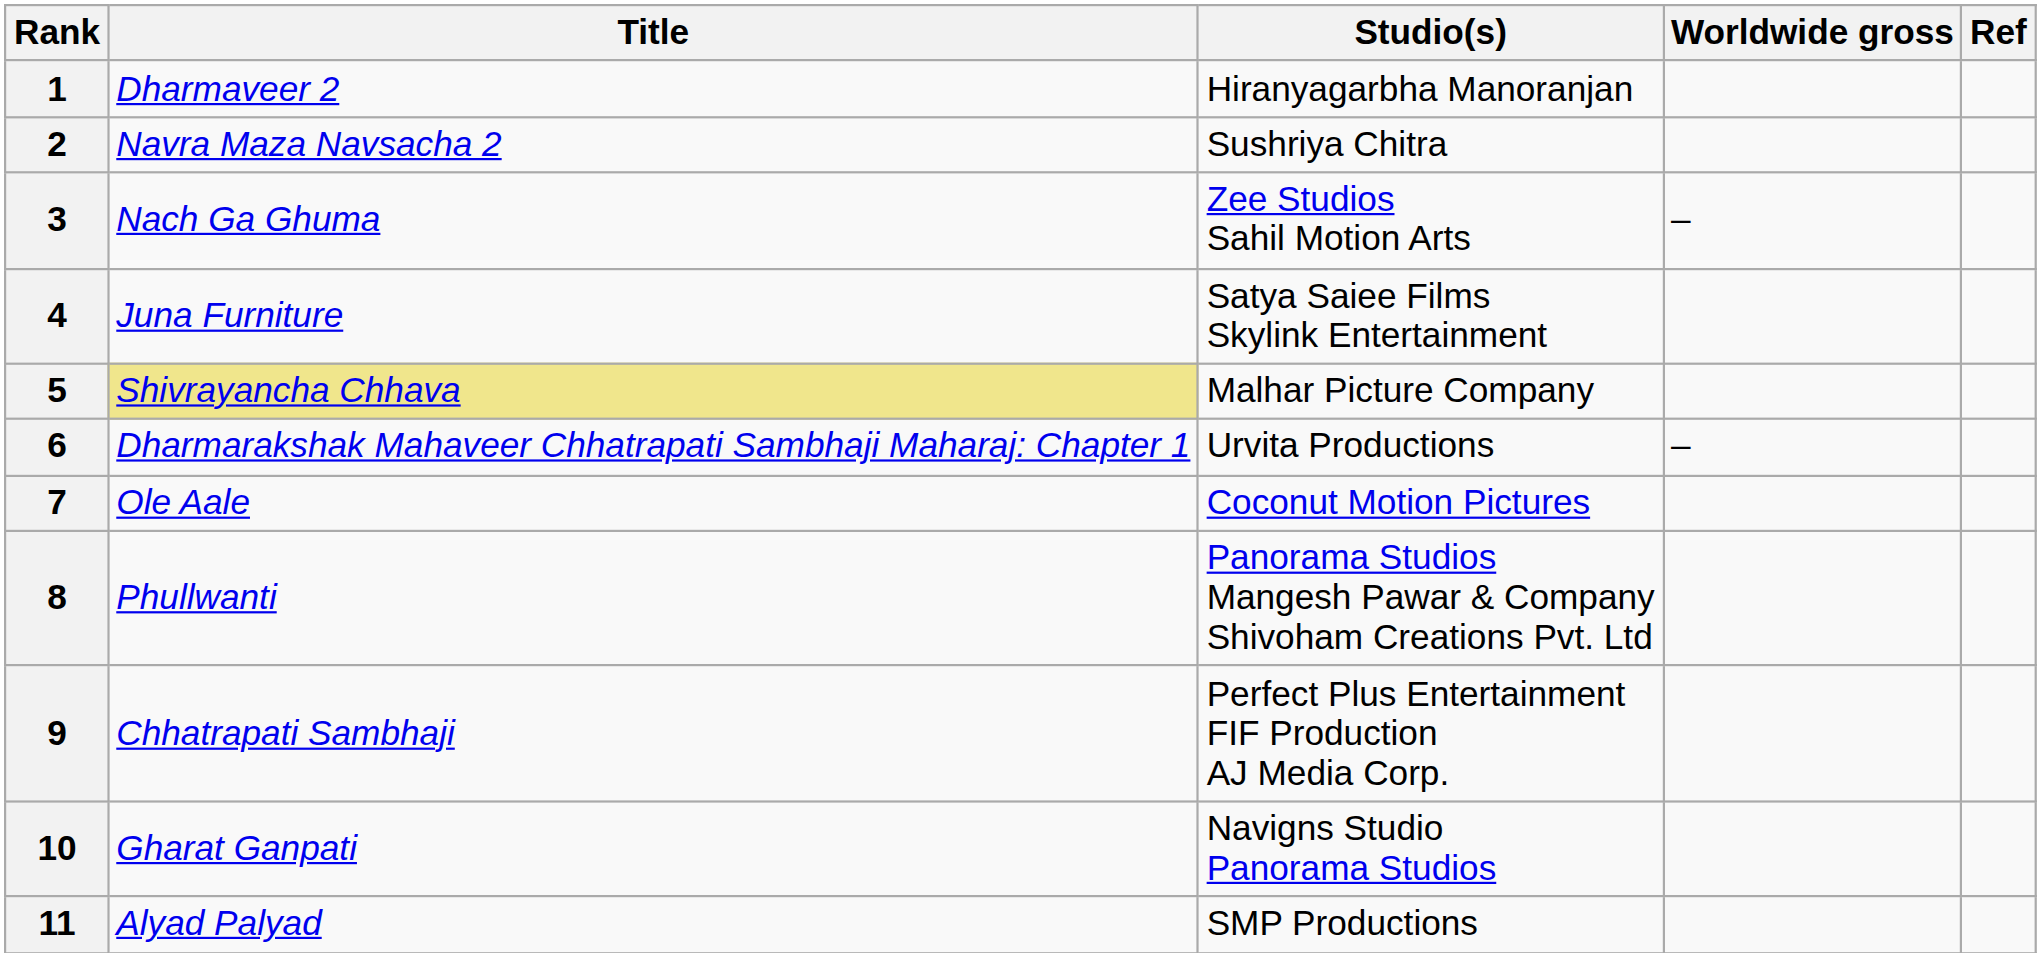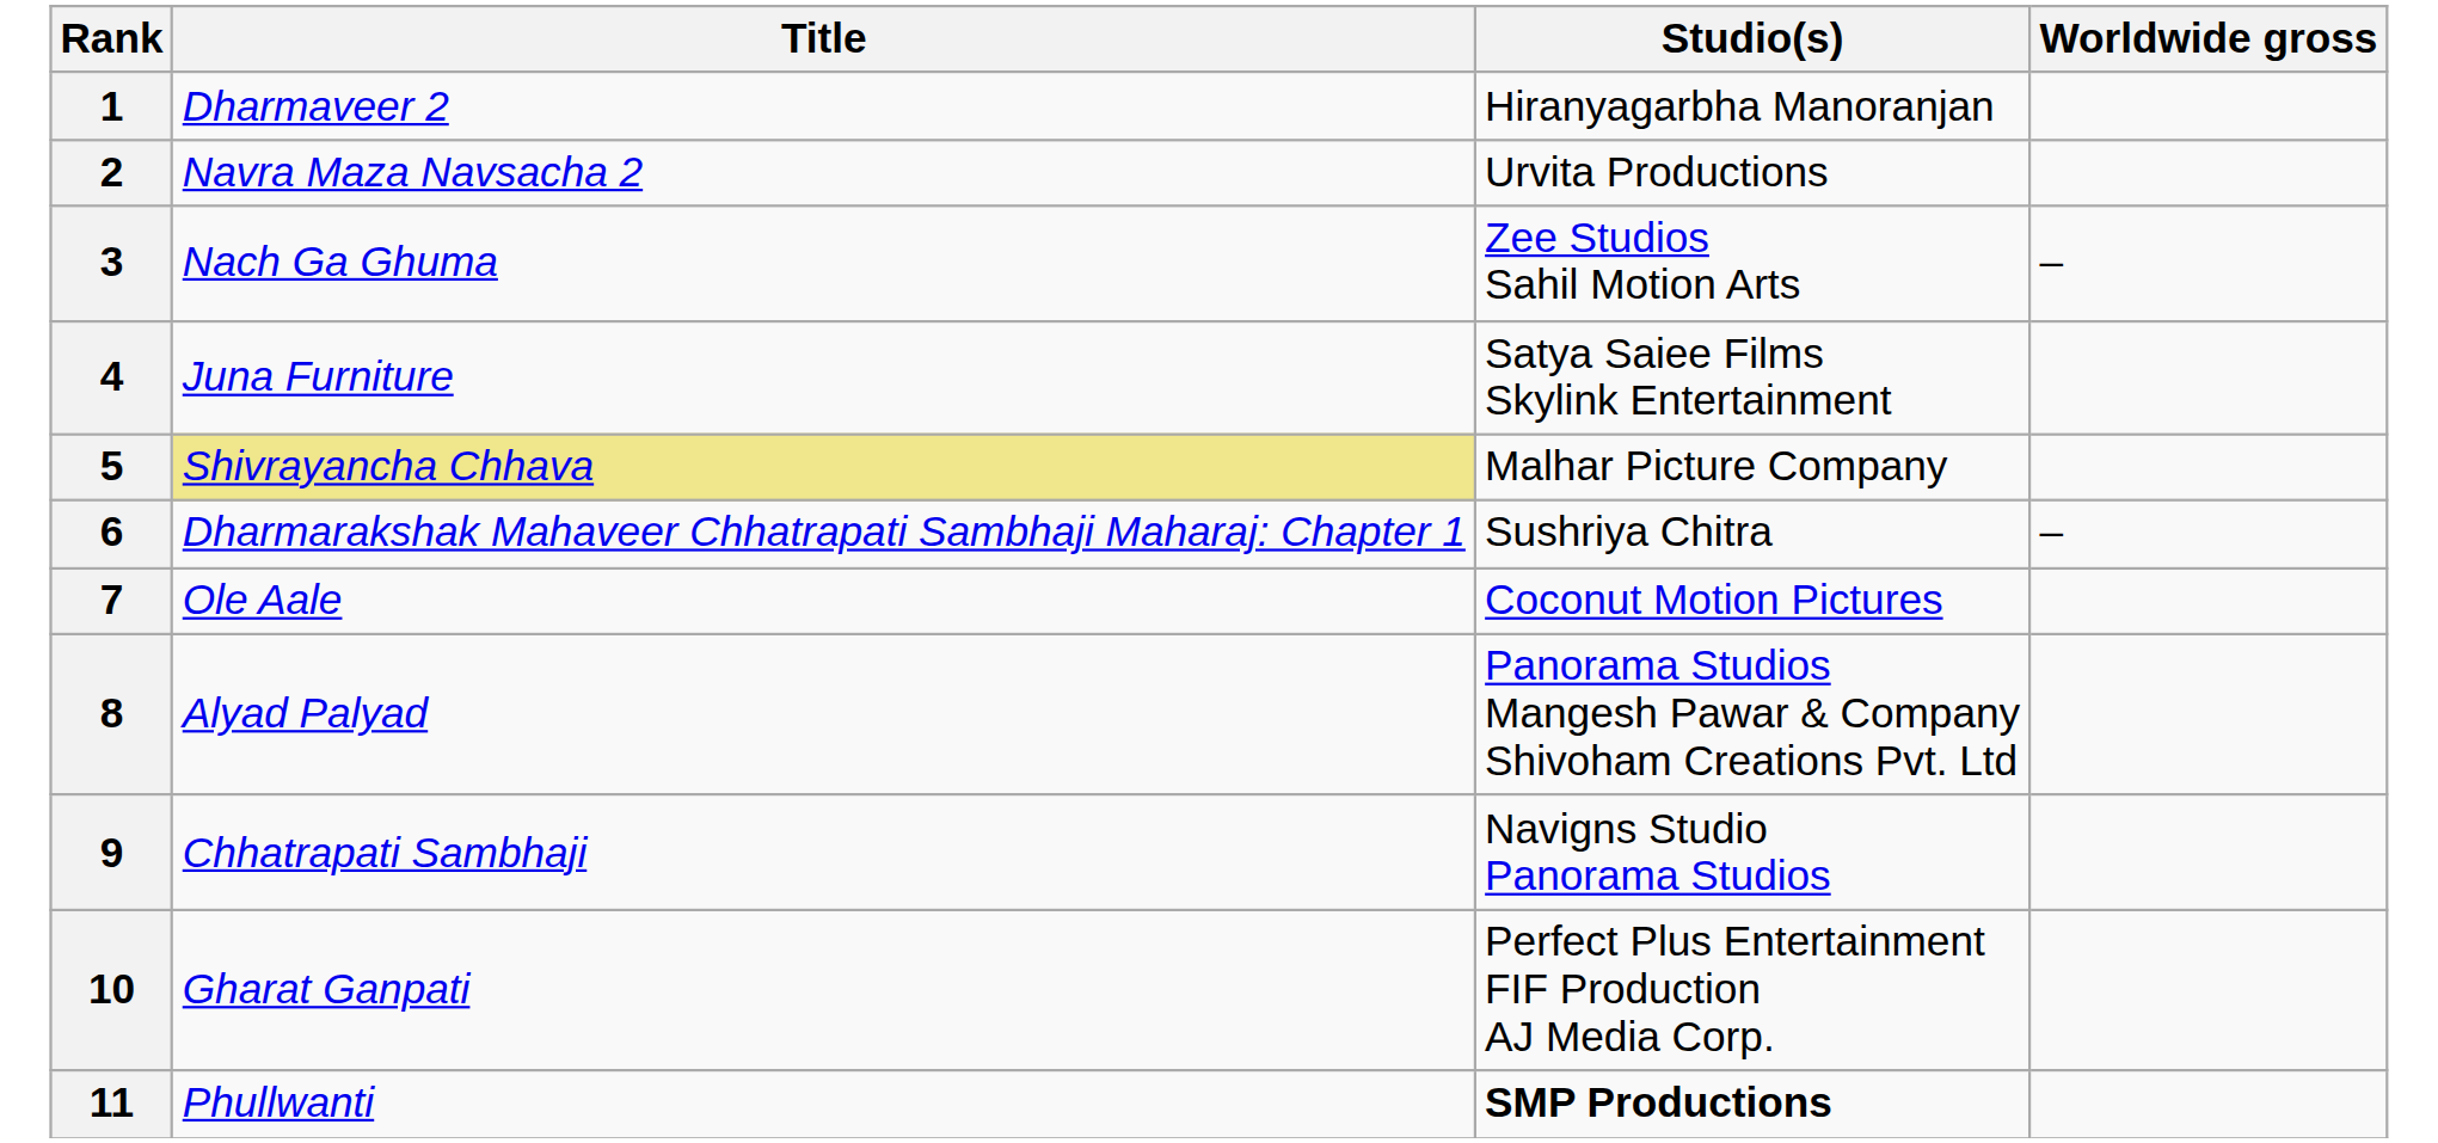- column: Ref
2 | Studio(s): Sushriya Chitra -> Urvita Productions
6 | Studio(s): Urvita Productions -> Sushriya Chitra
8 | Title: Phullwanti -> Alyad Palyad
9 | Studio(s): Perfect Plus Entertainment FIF Production AJ Media Corp. -> Navigns Studio Panorama Studios
10 | Studio(s): Navigns Studio Panorama Studios -> Perfect Plus Entertainment FIF Production AJ Media Corp.
11 | Title: Alyad Palyad -> Phullwanti
11 | Studio(s): normal -> bold
